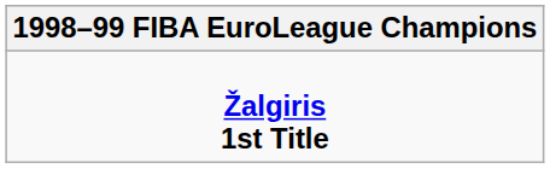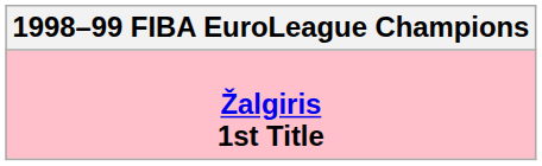row 2 | column 1: no background -> pink background
